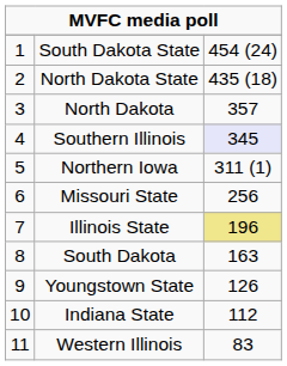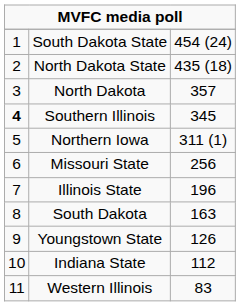Southern Illinois | column 1: normal -> bold
Southern Illinois | column 3: lavender background -> no background
Illinois State | column 3: khaki background -> no background
